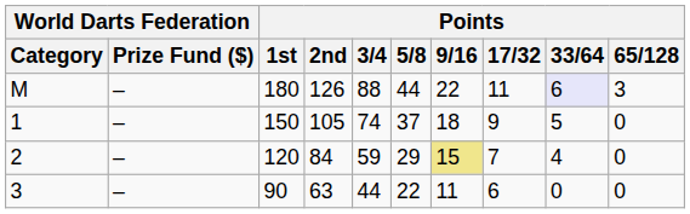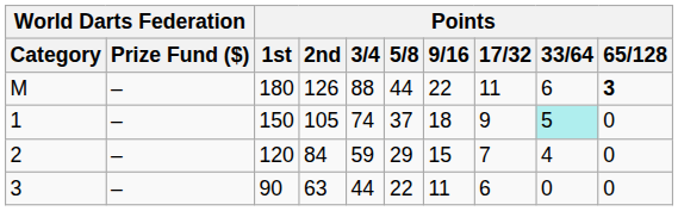M | Points / 33/64: lavender background -> no background
M | Points / 65/128: normal -> bold
1 | Points / 33/64: no background -> paleturquoise background
2 | Points / 9/16: khaki background -> no background
